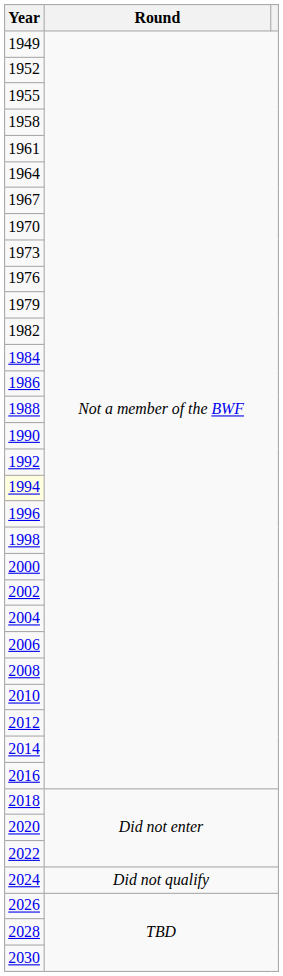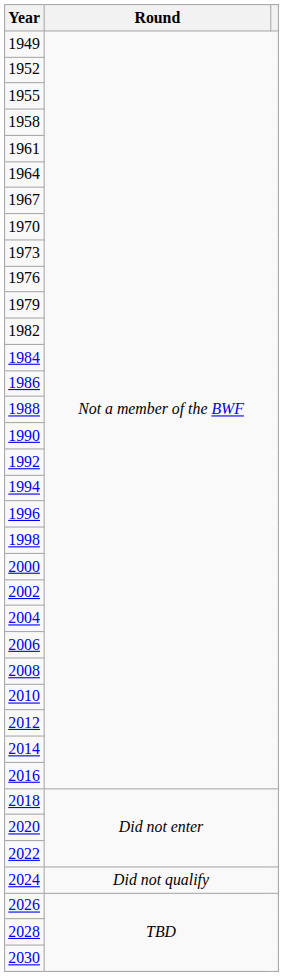1994 | Year: lightyellow background -> no background
